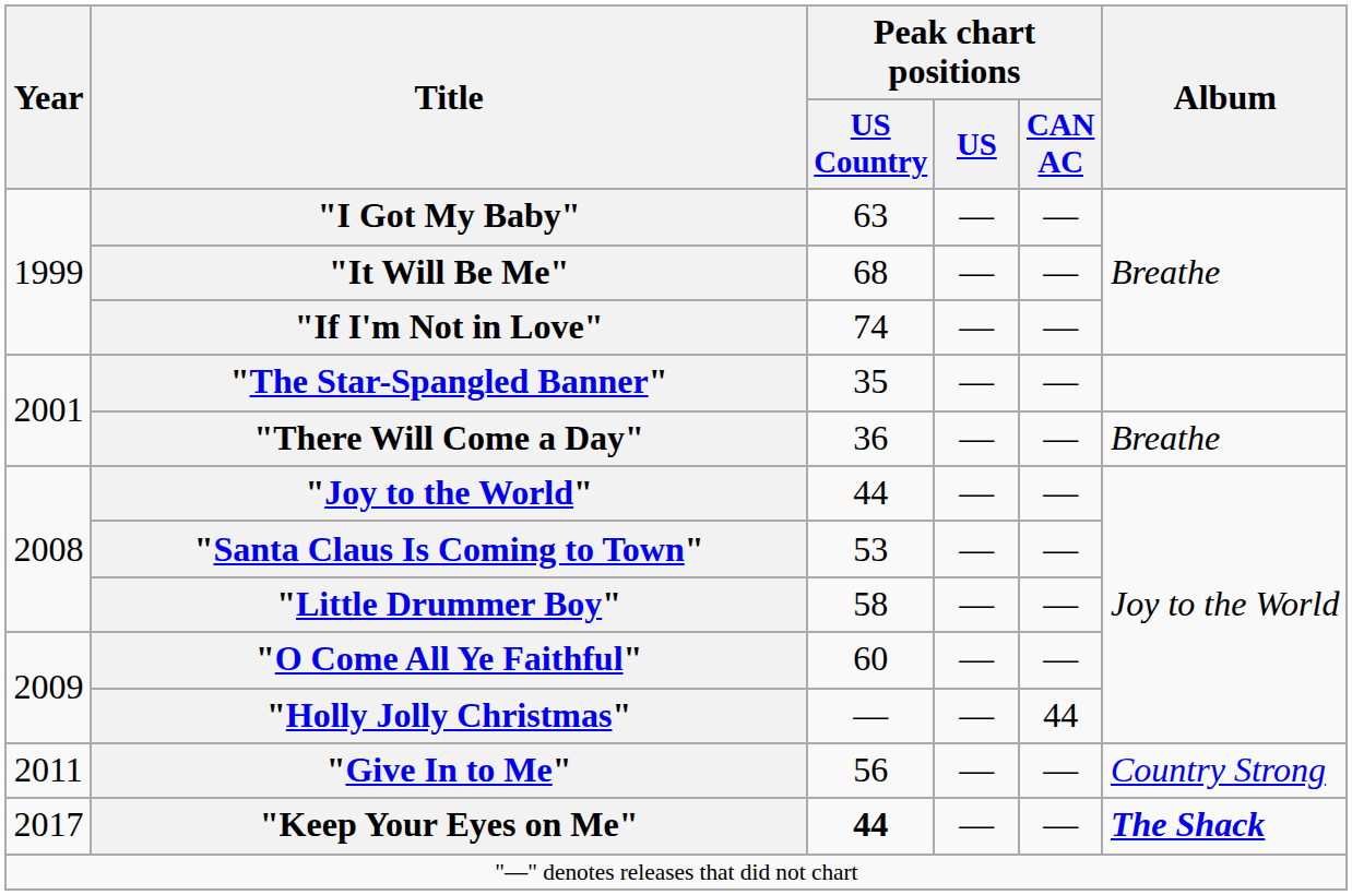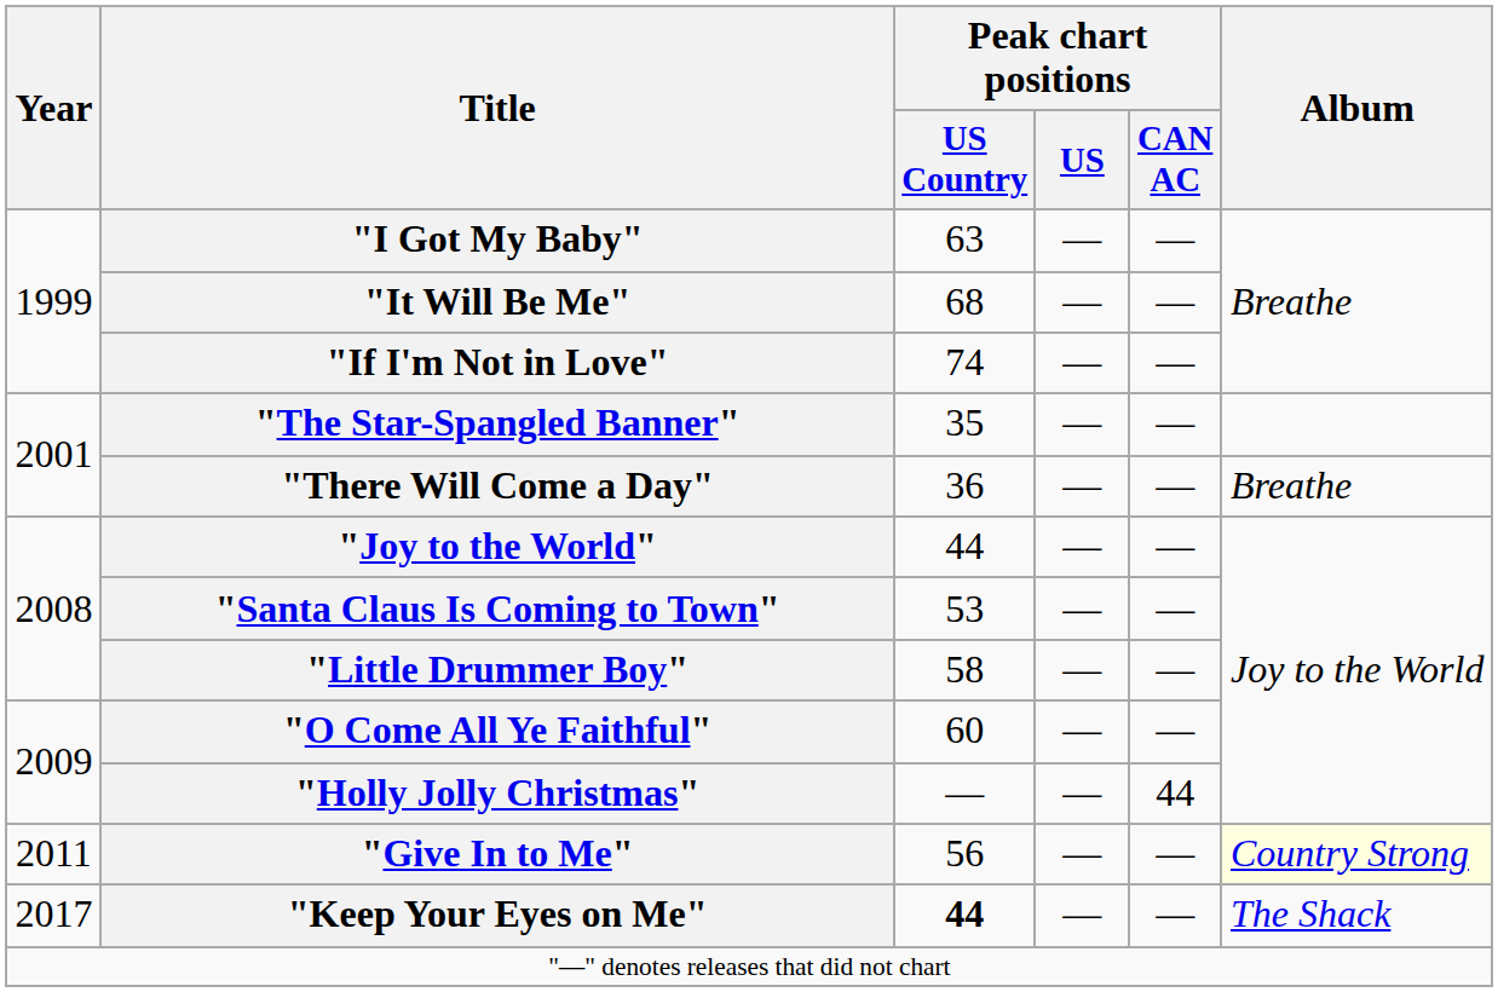"Give In to Me" | Album: no background -> lightyellow background
"Keep Your Eyes on Me" | Album: bold -> normal
